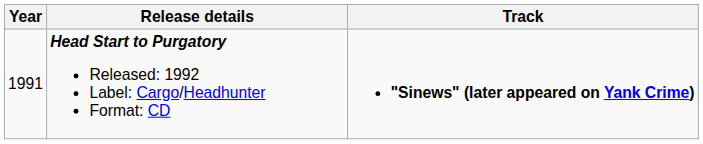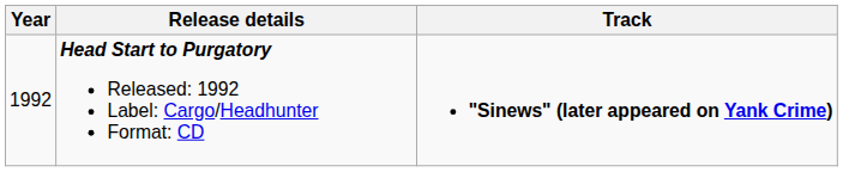row 2 | Year: 1991 -> 1992
